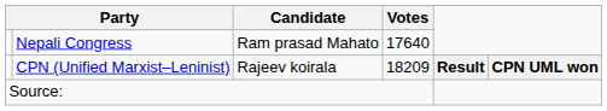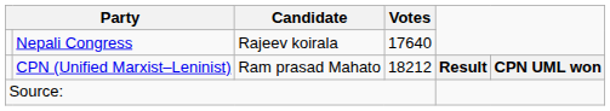Nepali Congress | Candidate: Ram prasad Mahato -> Rajeev koirala
CPN (Unified Marxist–Leninist) | Candidate: Rajeev koirala -> Ram prasad Mahato
CPN (Unified Marxist–Leninist) | Votes: 18209 -> 18212
